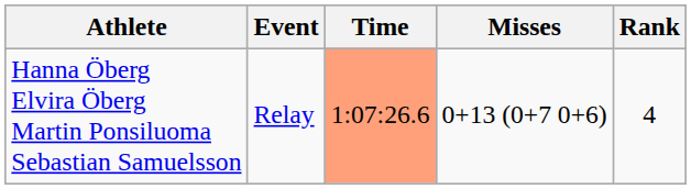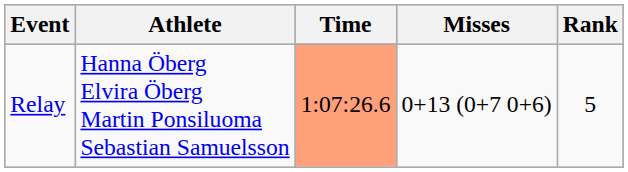columns swapped: Athlete <-> Event
row 2 | Rank: 4 -> 5
